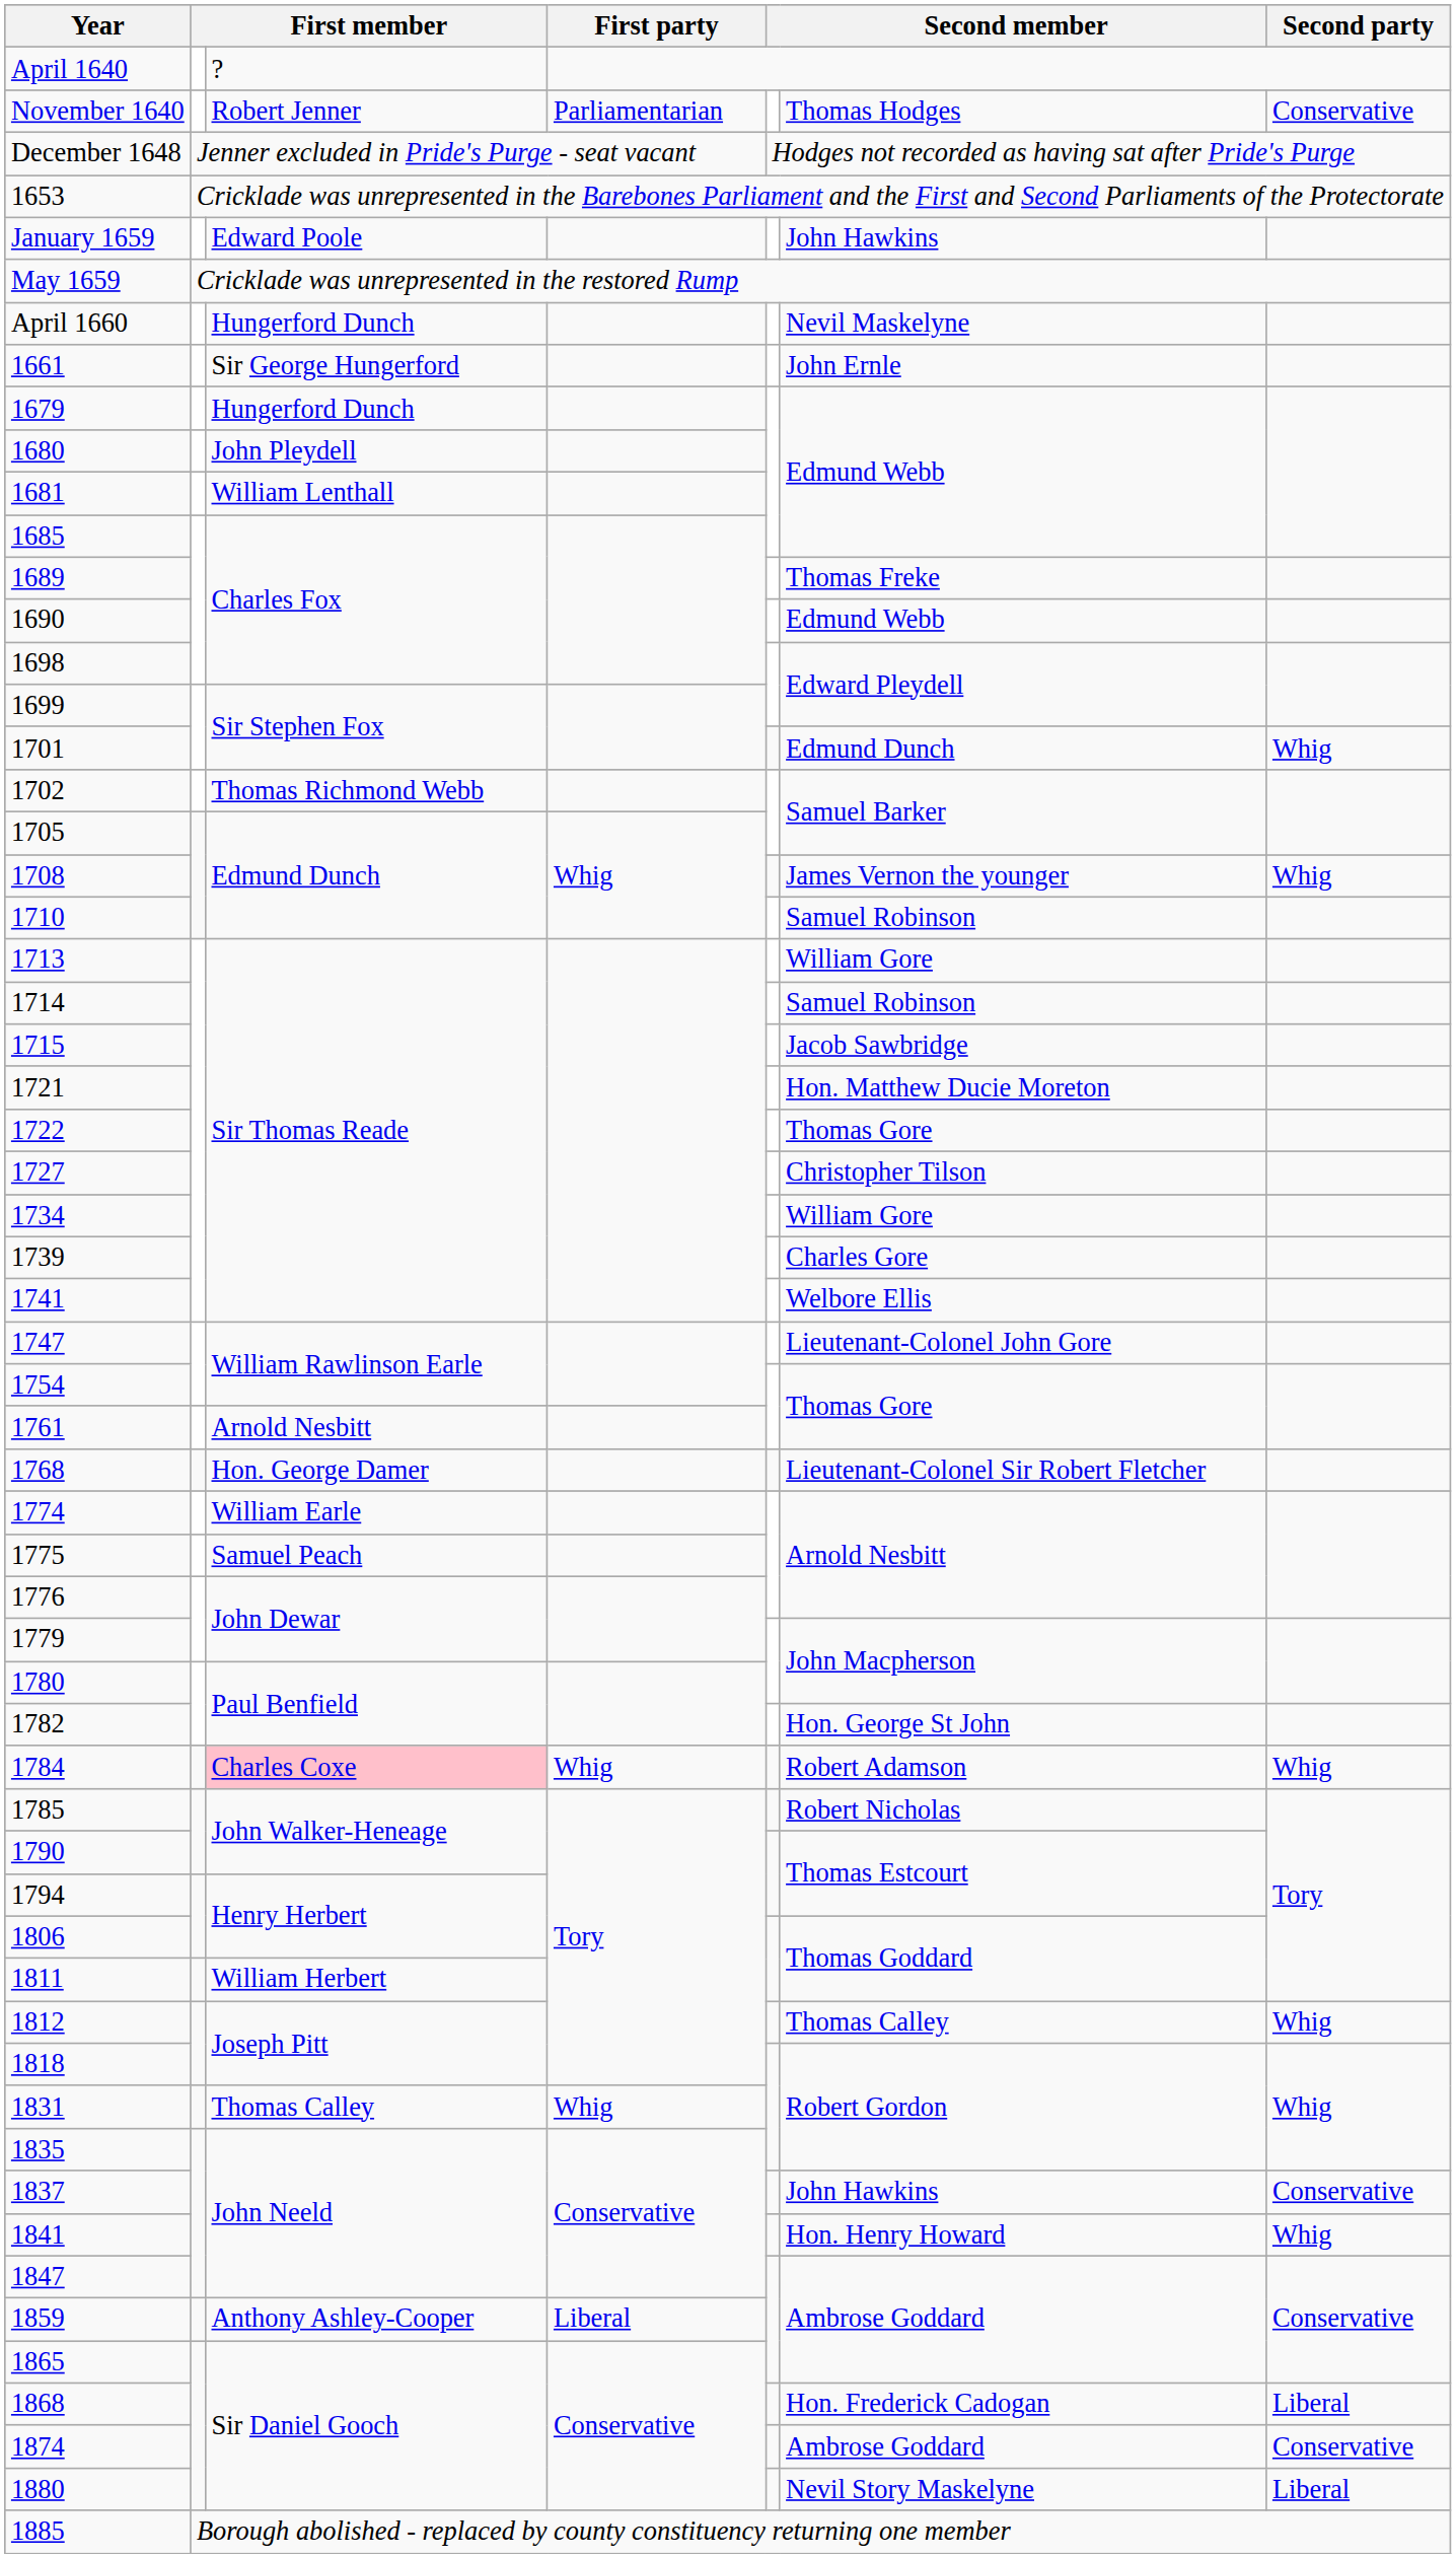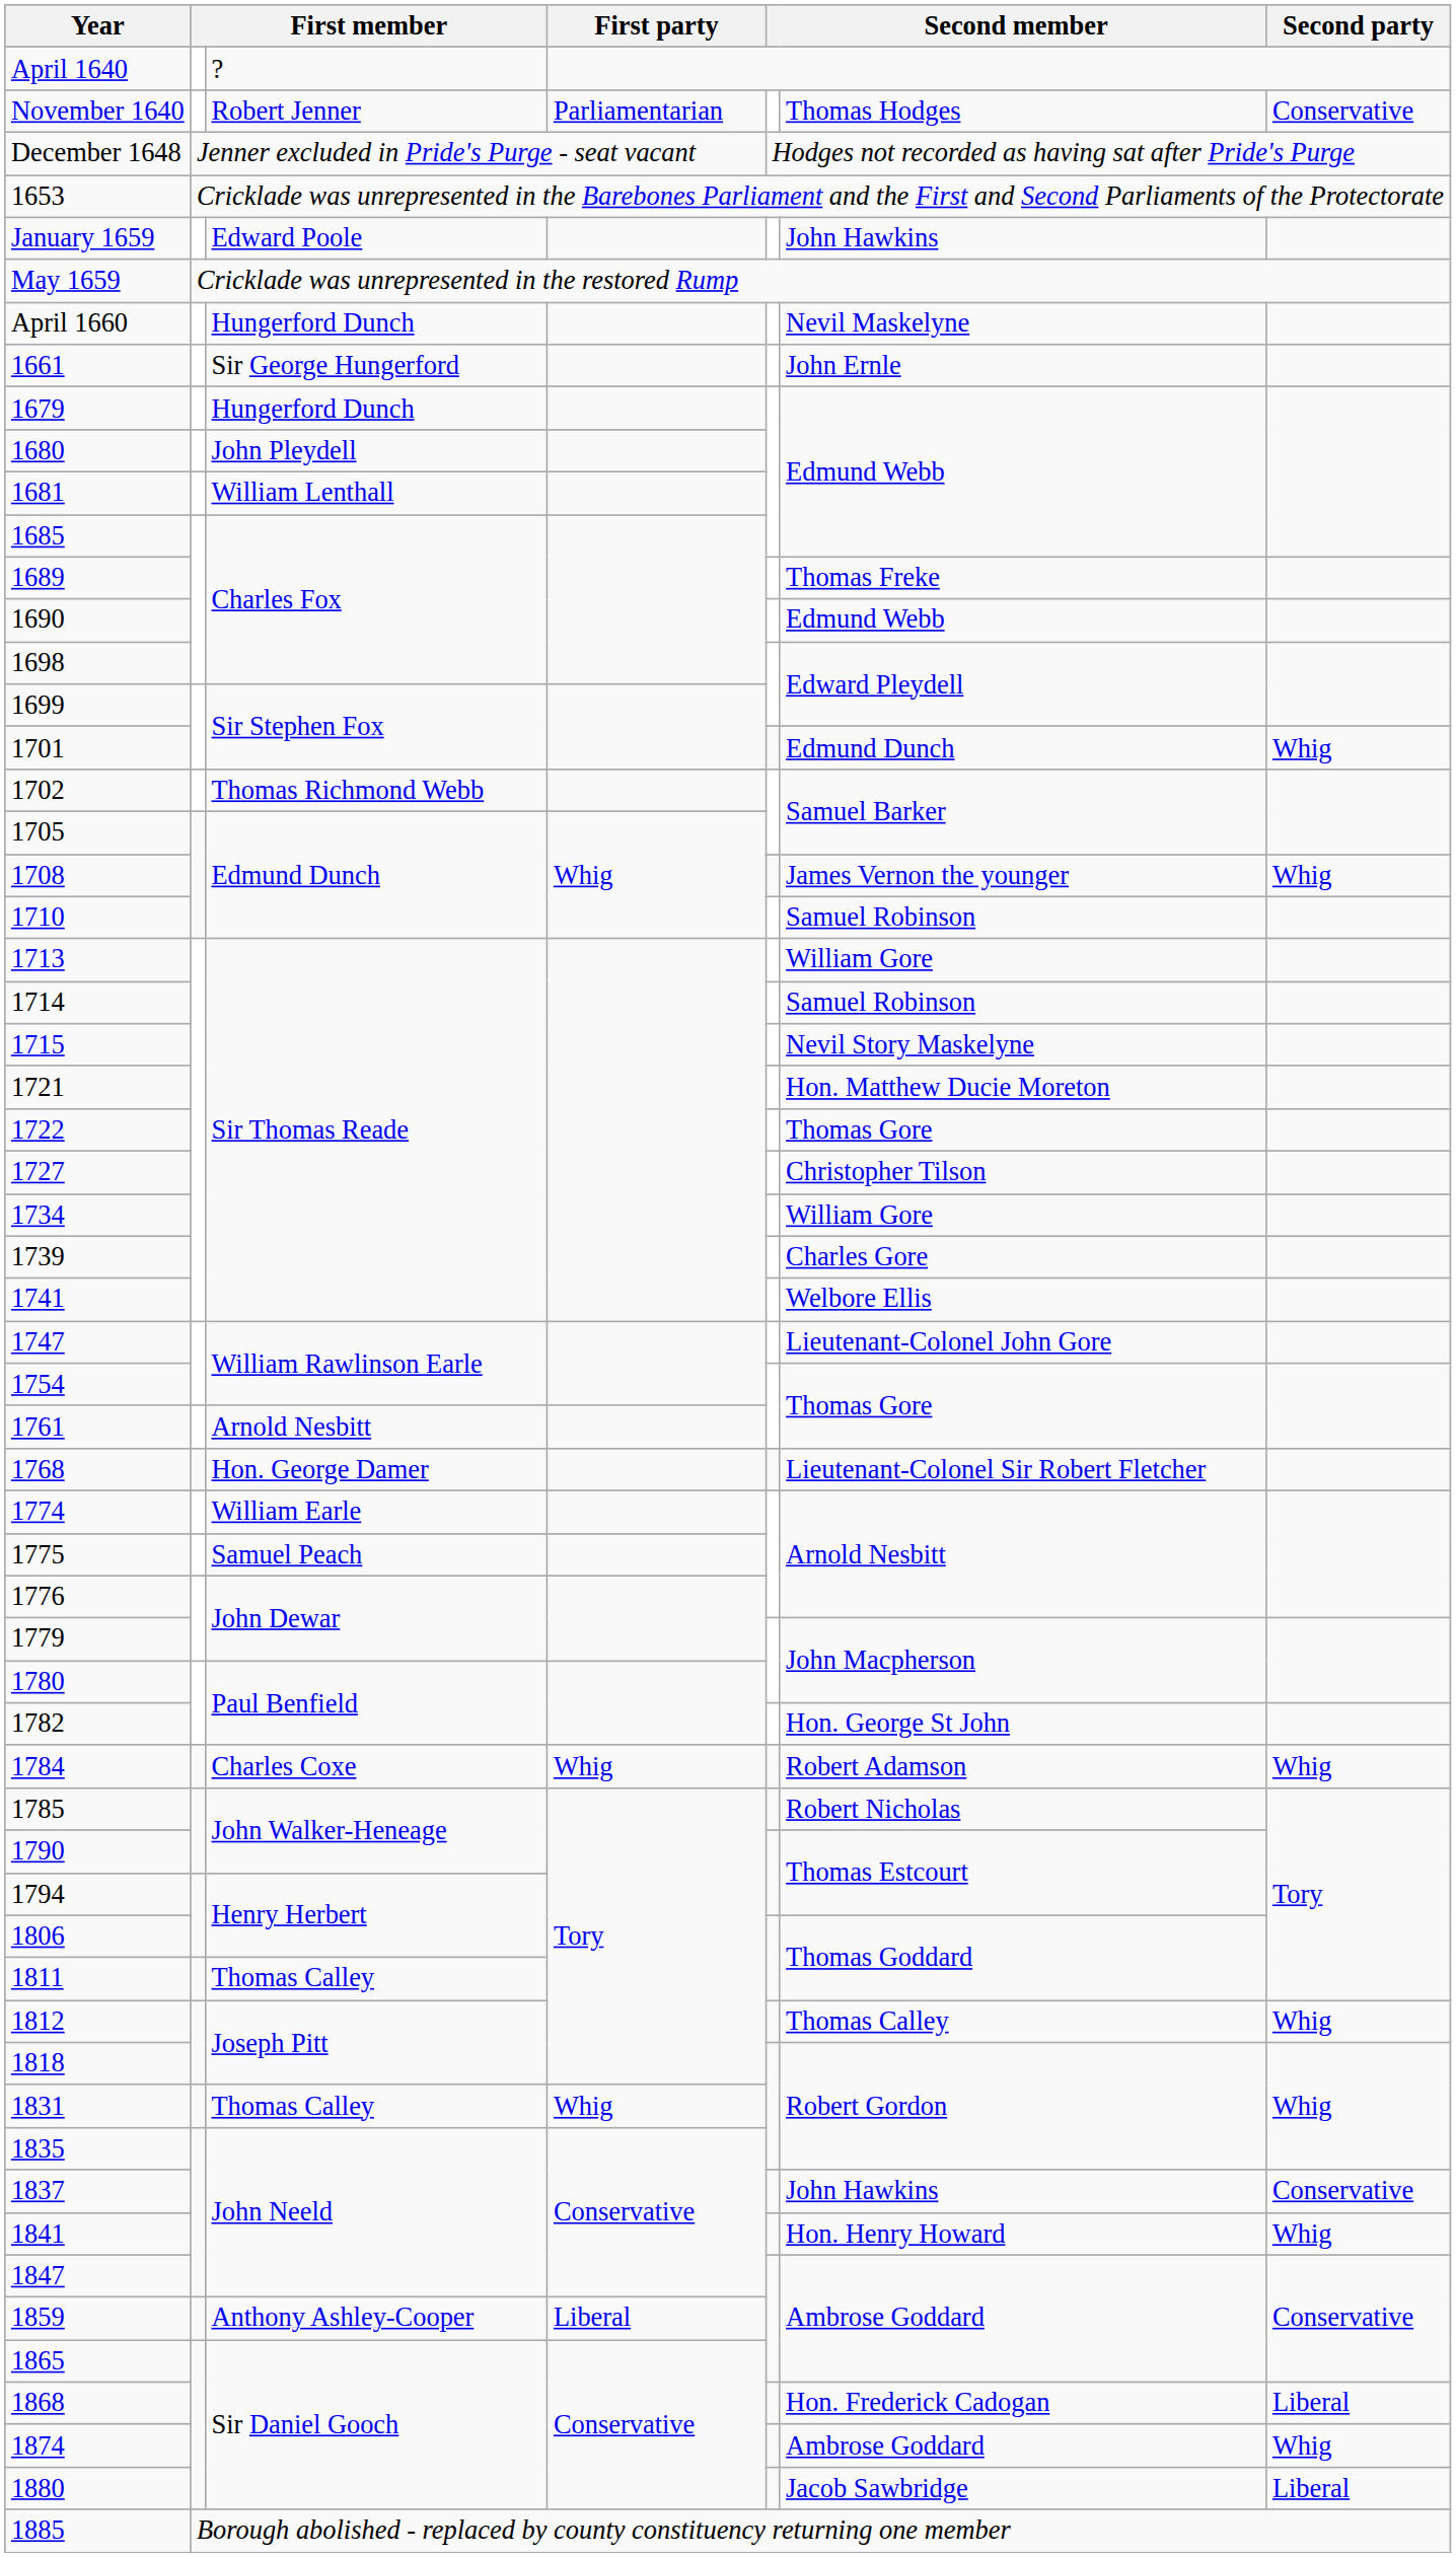1715 | column 6: Jacob Sawbridge -> Nevil Story Maskelyne
1784 | column 3: pink background -> no background
1811 | column 3: William Herbert -> Thomas Calley
1874 | Second party: Conservative -> Whig
1880 | column 6: Nevil Story Maskelyne -> Jacob Sawbridge
